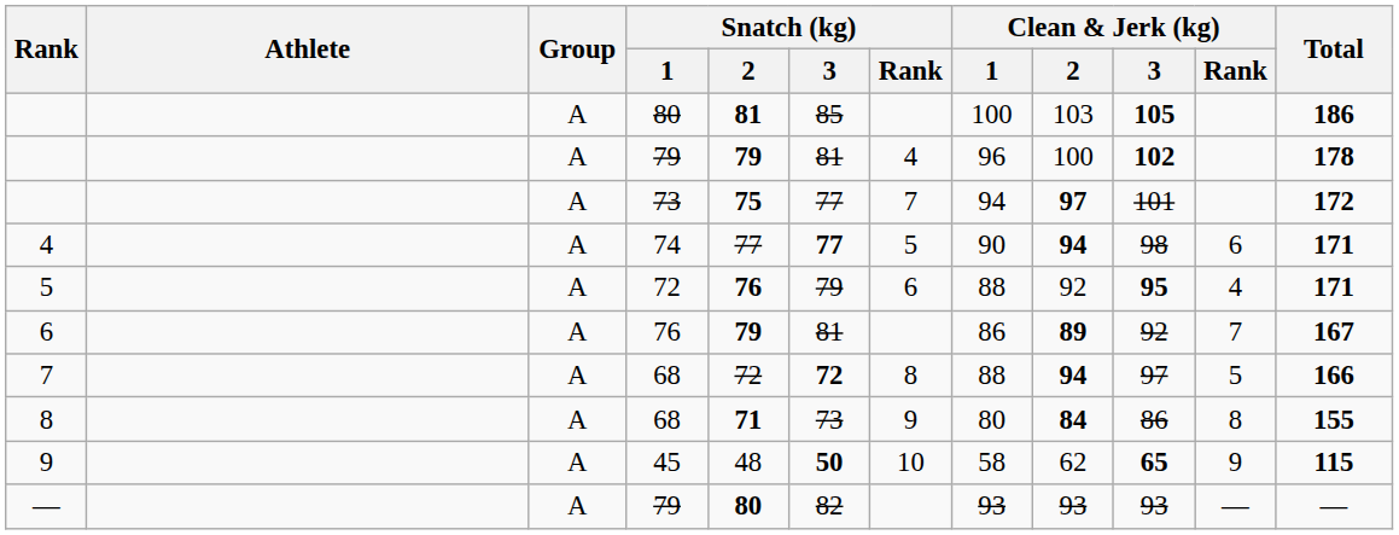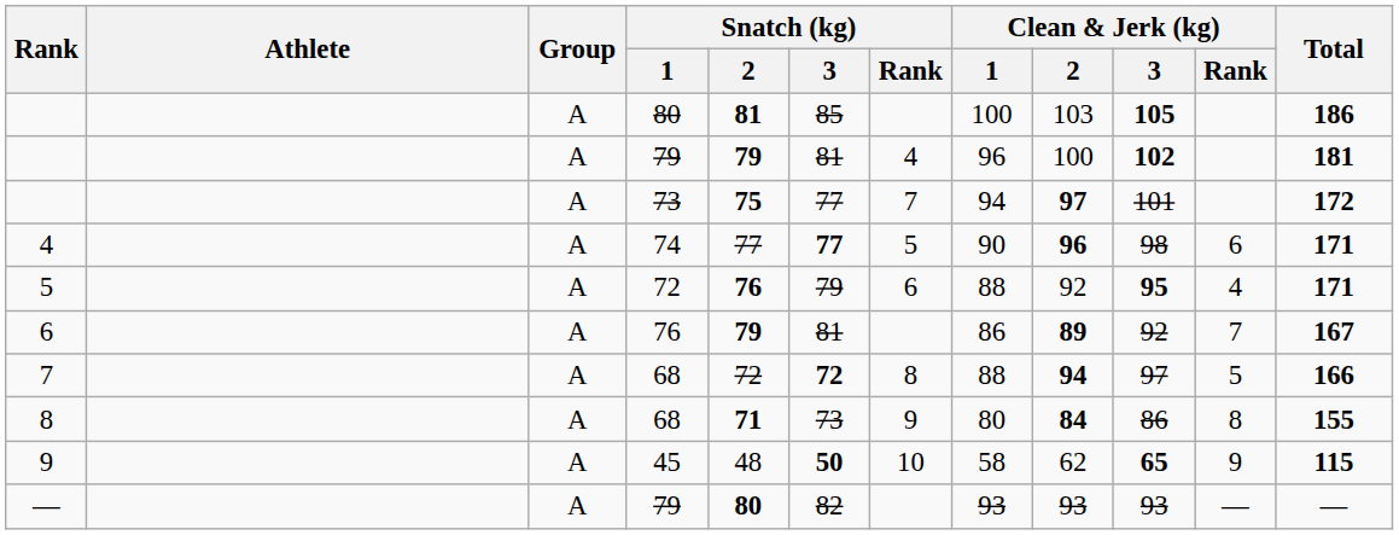row 4 | Total: 178 -> 181
row 6 | Clean & Jerk (kg) / 2: 94 -> 96
